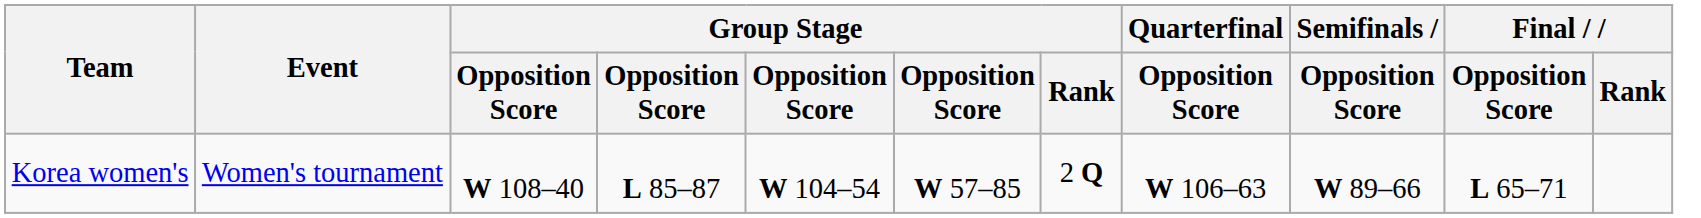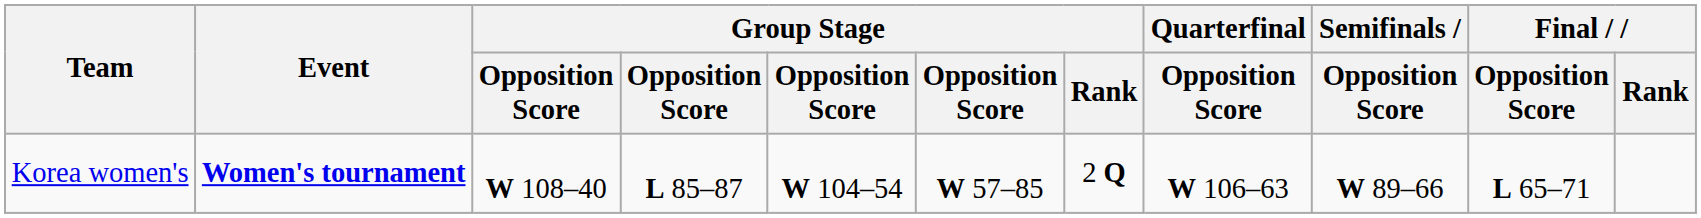Korea women's | Event: normal -> bold
